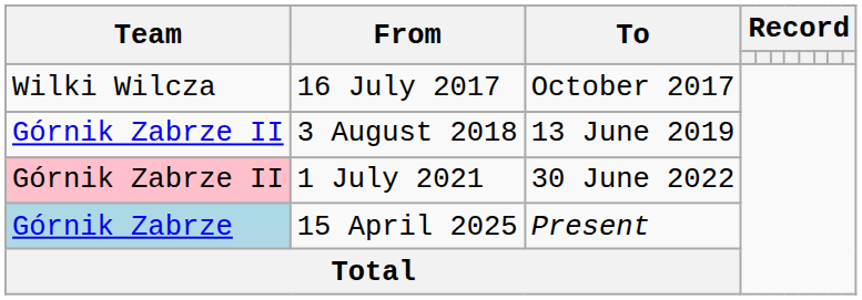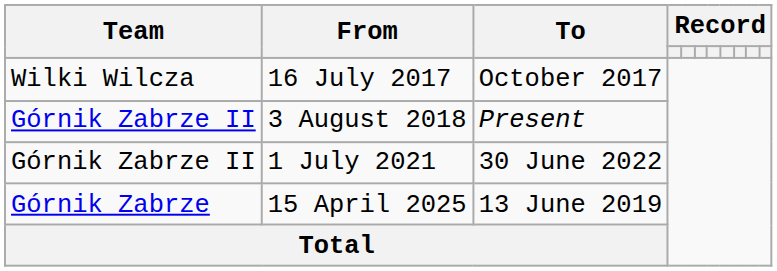3 August 2018 | To: 13 June 2019 -> Present
1 July 2021 | Team: pink background -> no background
15 April 2025 | Team: lightblue background -> no background
15 April 2025 | To: Present -> 13 June 2019
